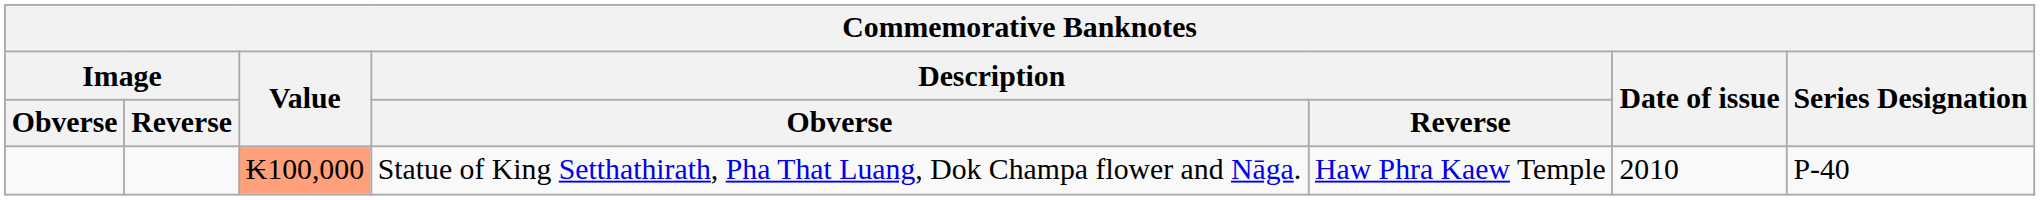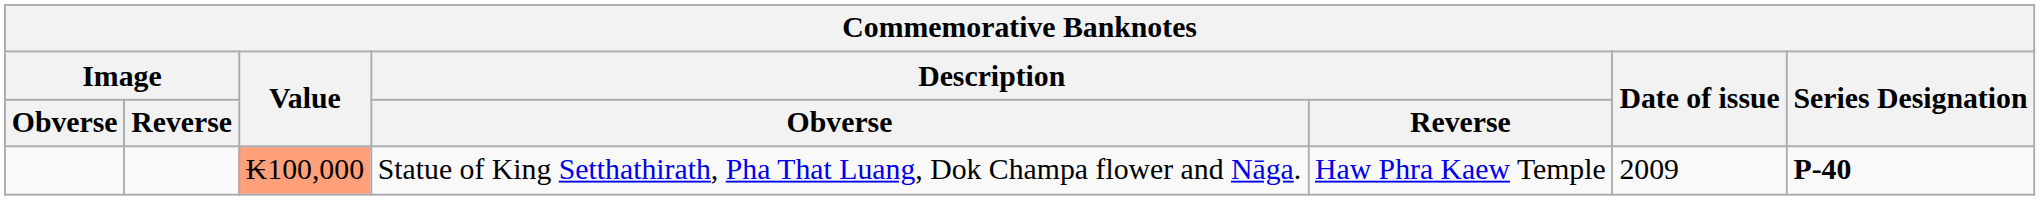row 4 | Date of issue: 2010 -> 2009
row 4 | Series Designation: normal -> bold
